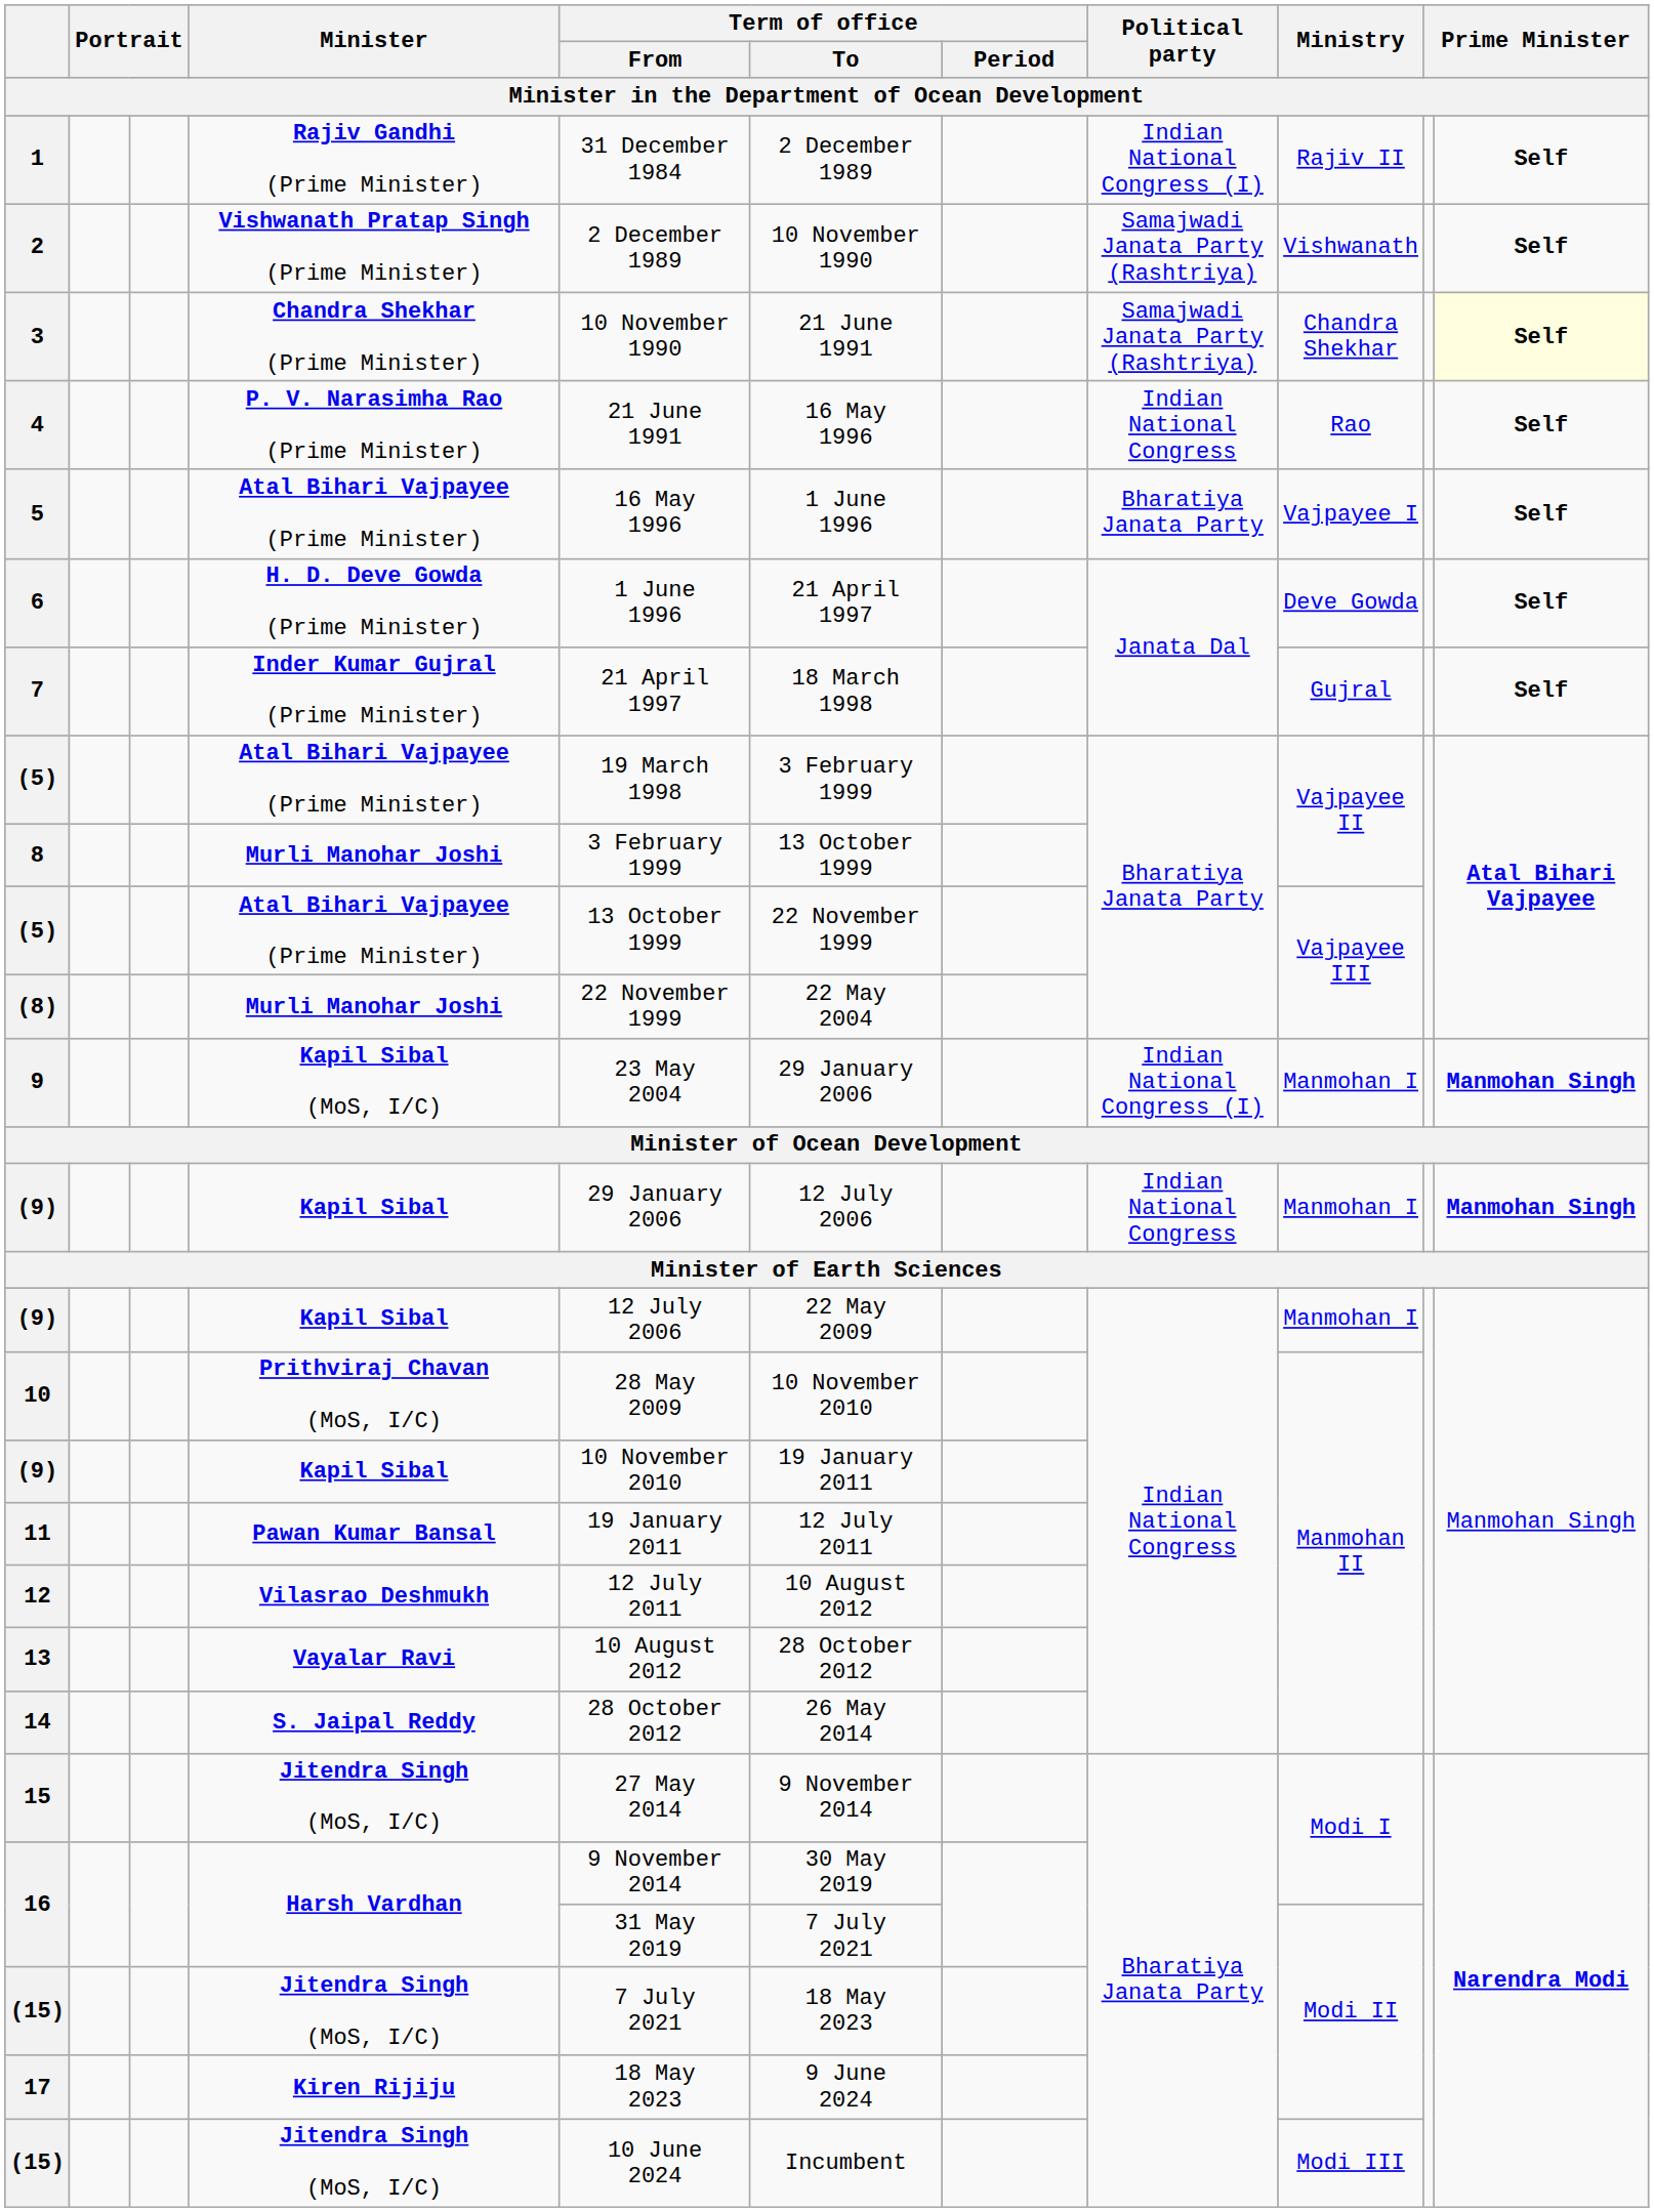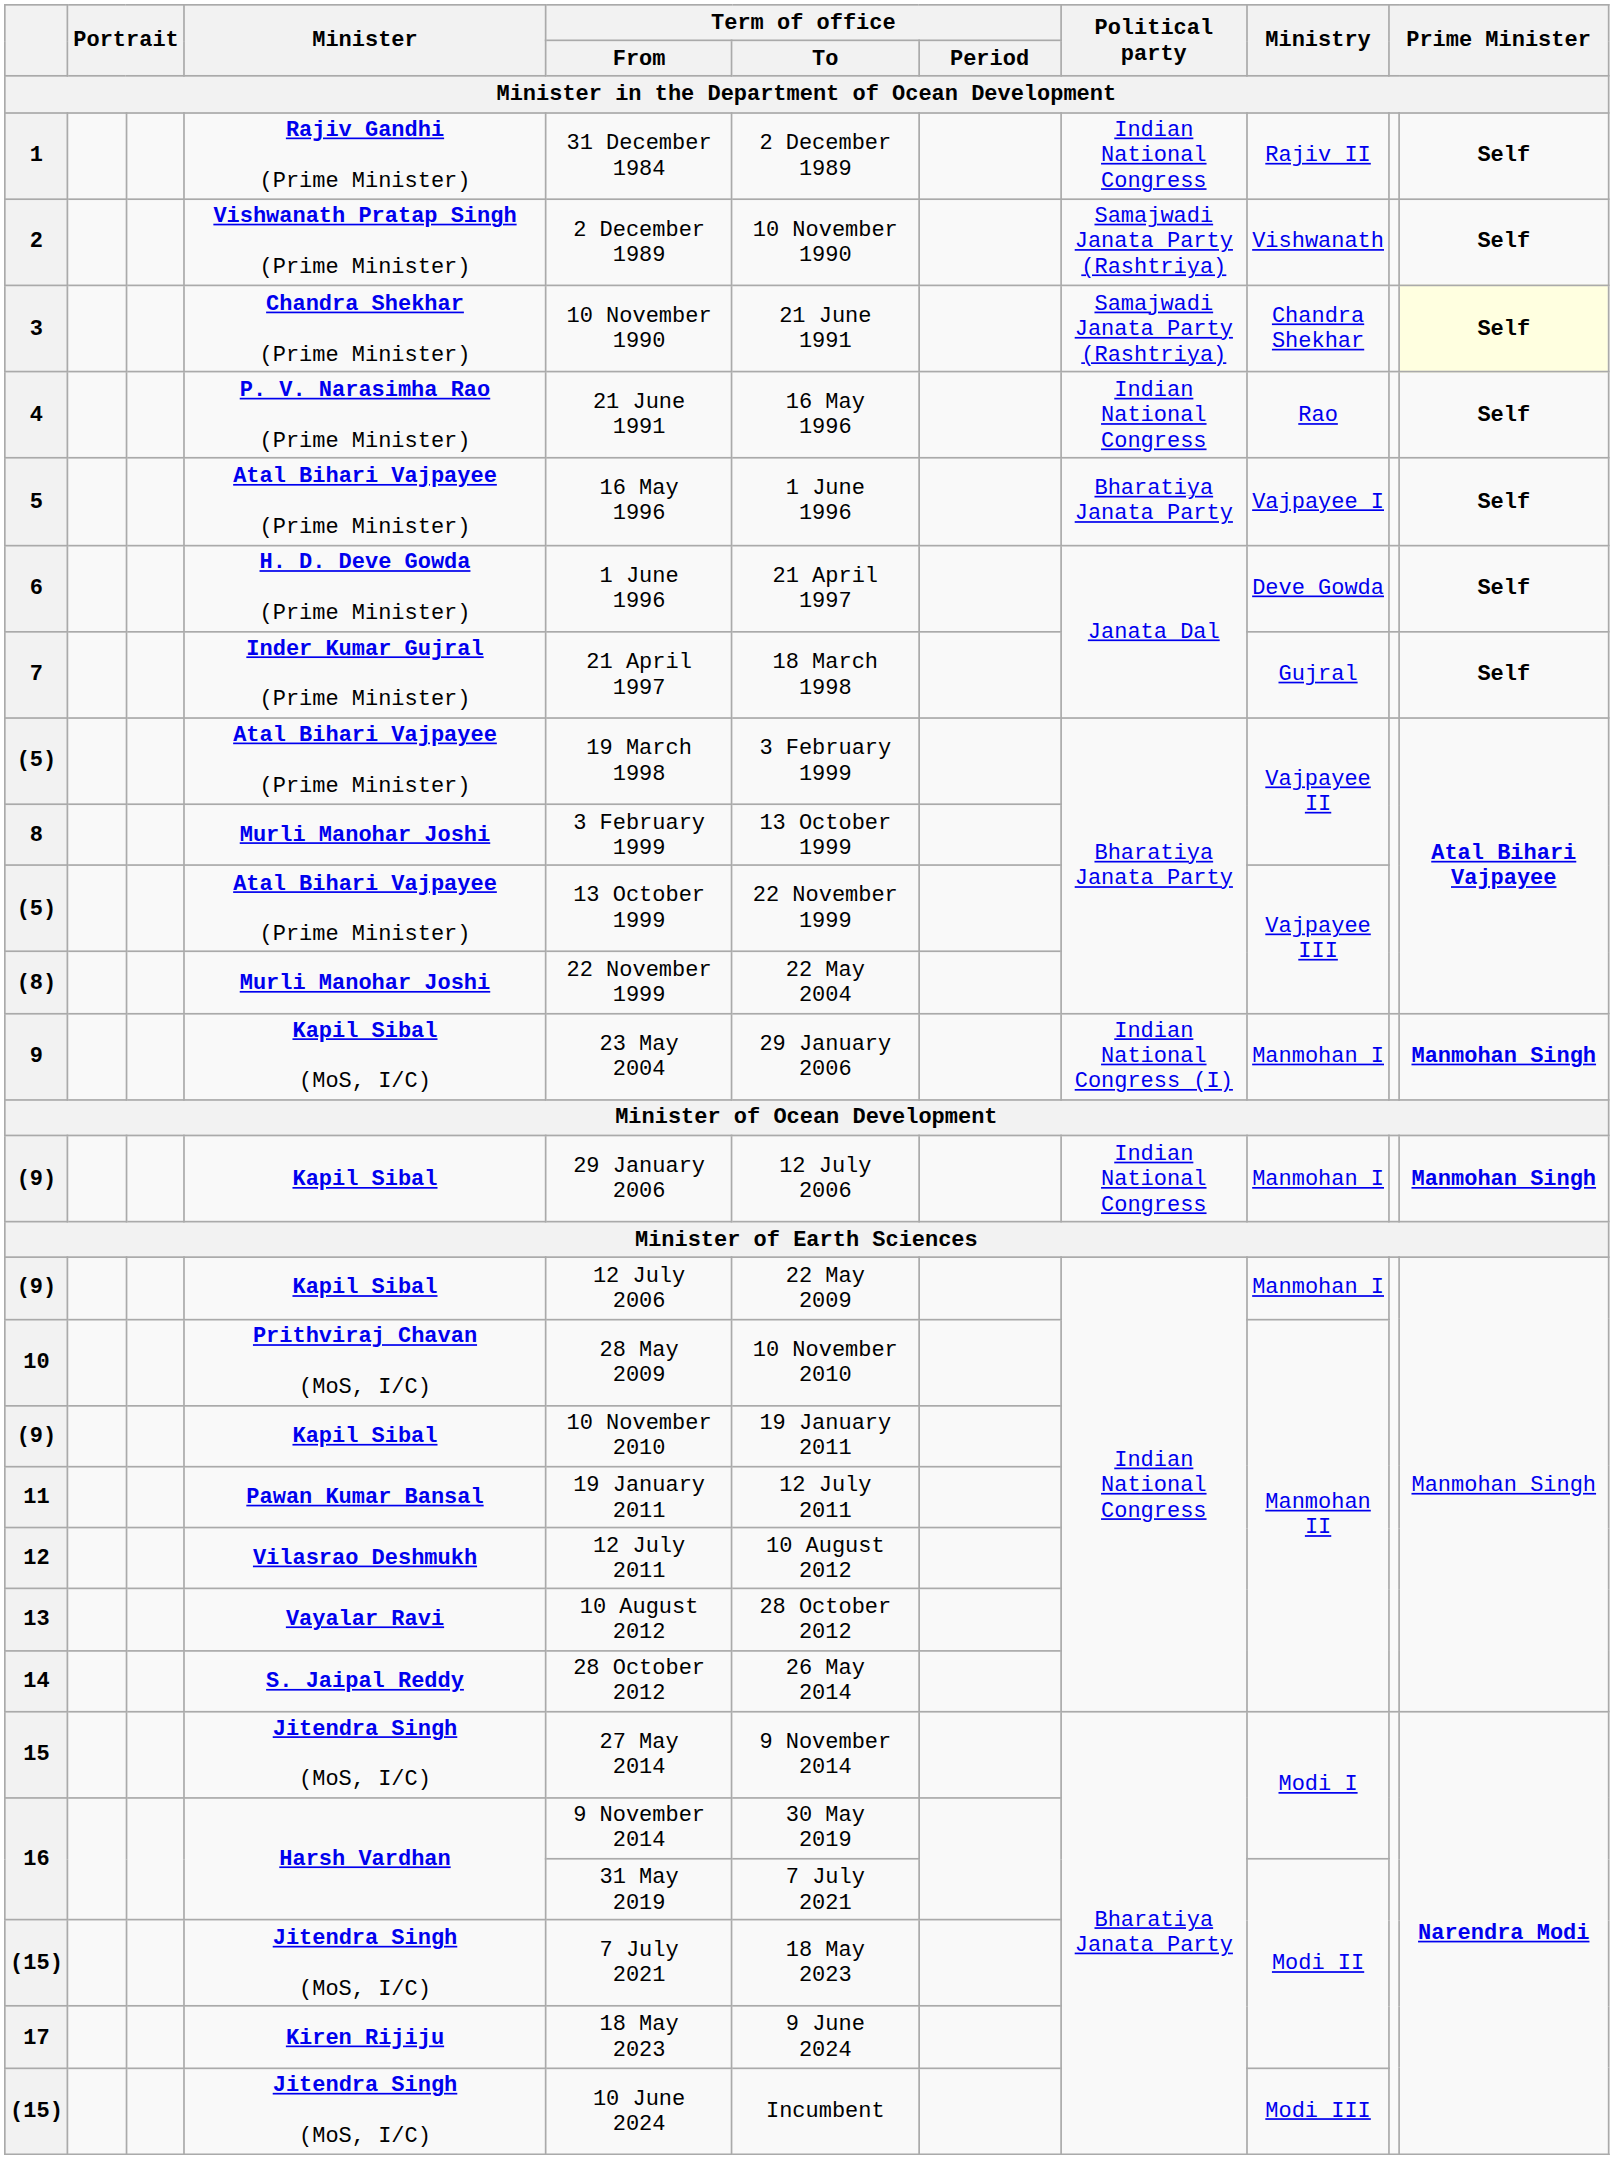1 | Political party: Indian National Congress (I) -> Indian National Congress
